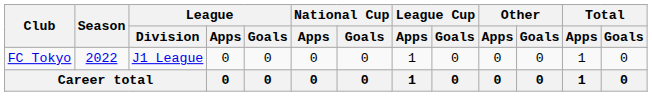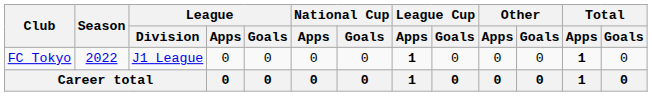FC Tokyo | League Cup / Apps: normal -> bold
FC Tokyo | Total / Apps: normal -> bold
